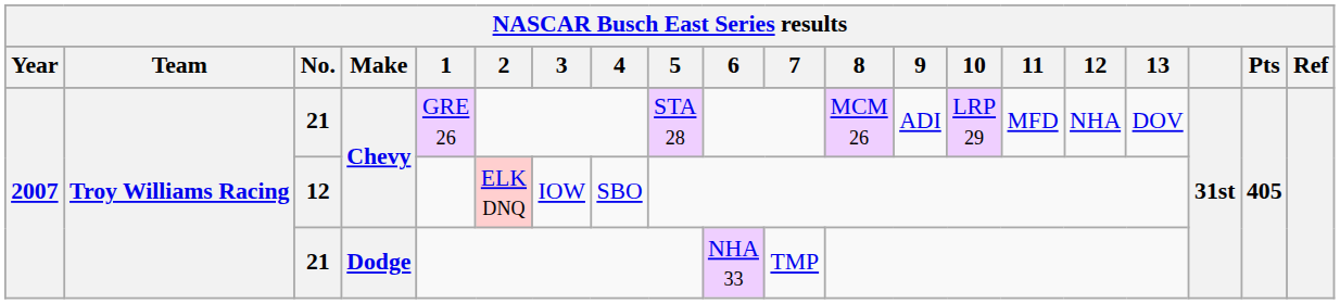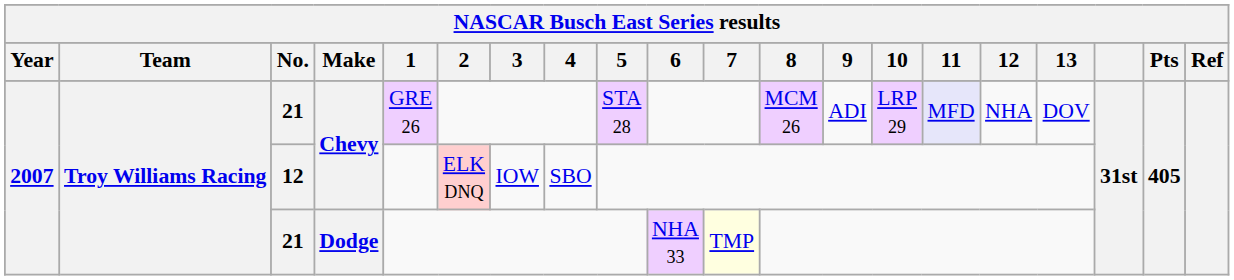21 / Chevy | 11: no background -> lavender background
21 / Dodge | 7: no background -> lightyellow background
